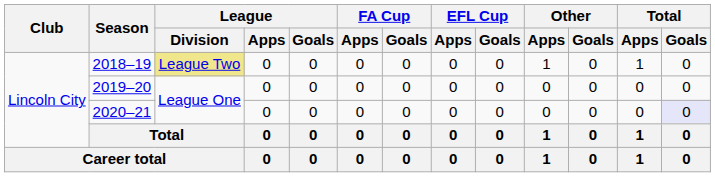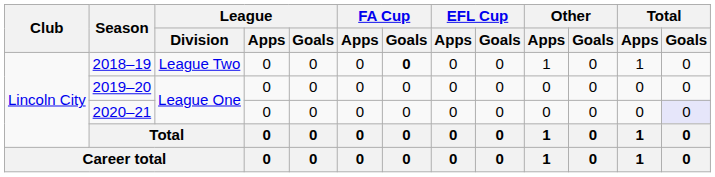2018–19 | League / Division: khaki background -> no background
2018–19 | FA Cup / Goals: normal -> bold
